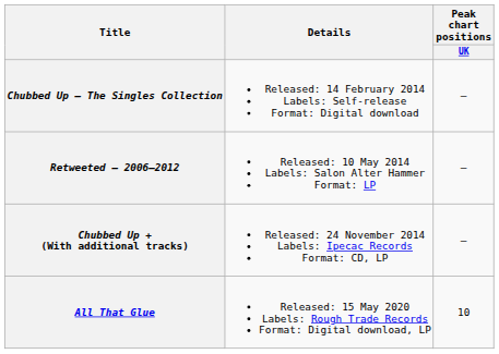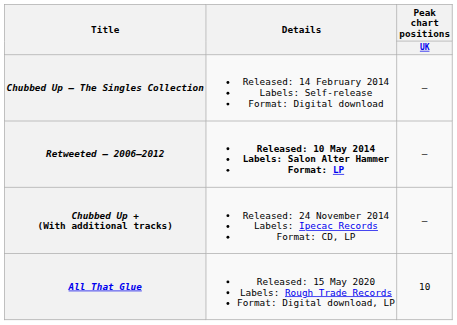Retweeted – 2006–2012 | Details: normal -> bold
